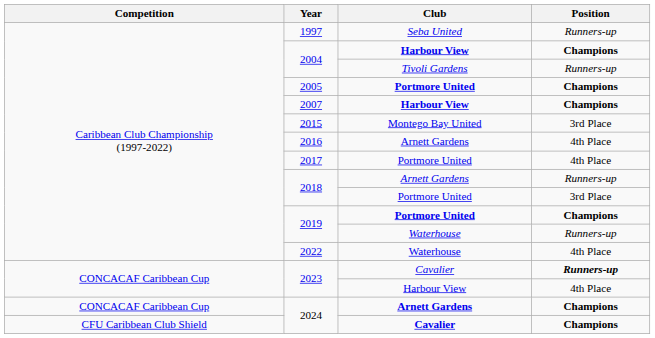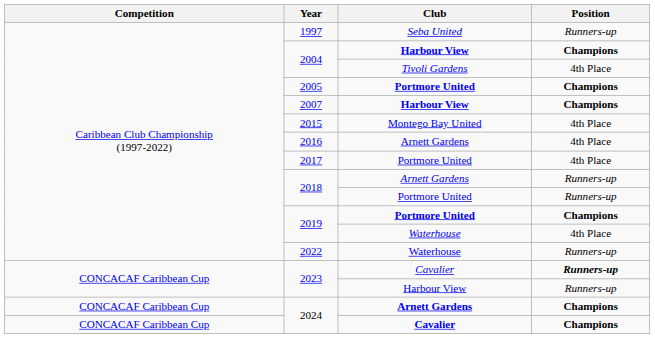2004 / Tivoli Gardens | Position: Runners-up -> 4th Place
2015 | Position: 3rd Place -> 4th Place
2018 / Portmore United | Position: 3rd Place -> Runners-up
2019 / Waterhouse | Position: Runners-up -> 4th Place
2022 | Position: 4th Place -> Runners-up
2023 / Harbour View | Position: 4th Place -> Runners-up
2024 / Cavalier | Competition: CFU Caribbean Club Shield -> CONCACAF Caribbean Cup
